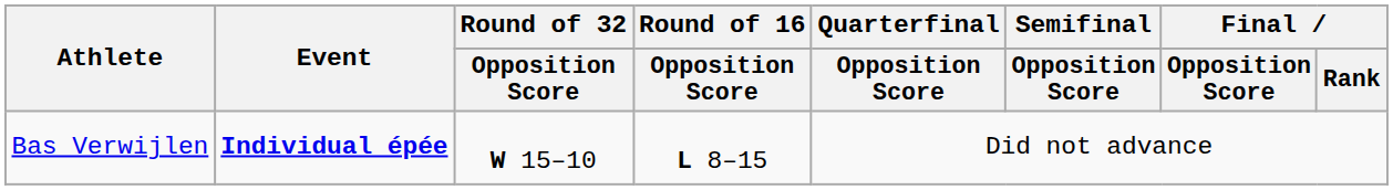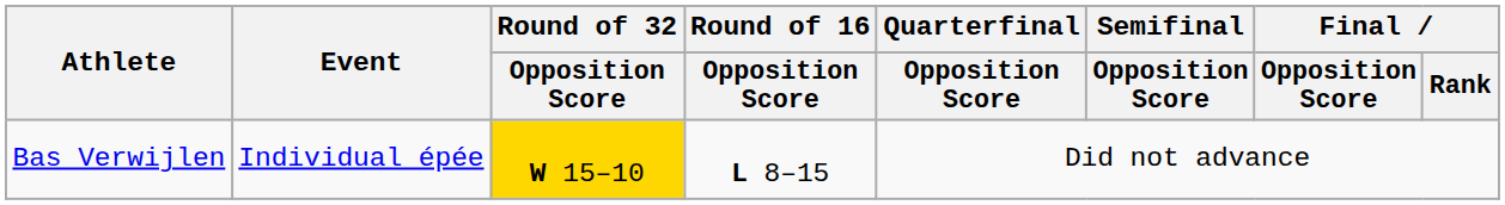Bas Verwijlen | Event: bold -> normal
Bas Verwijlen | Round of 32 / Opposition Score: no background -> gold background
